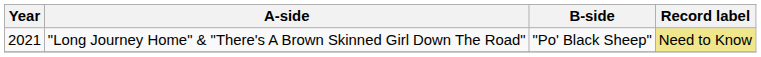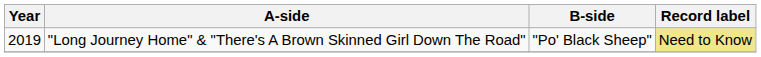row 2 | Year: 2021 -> 2019
